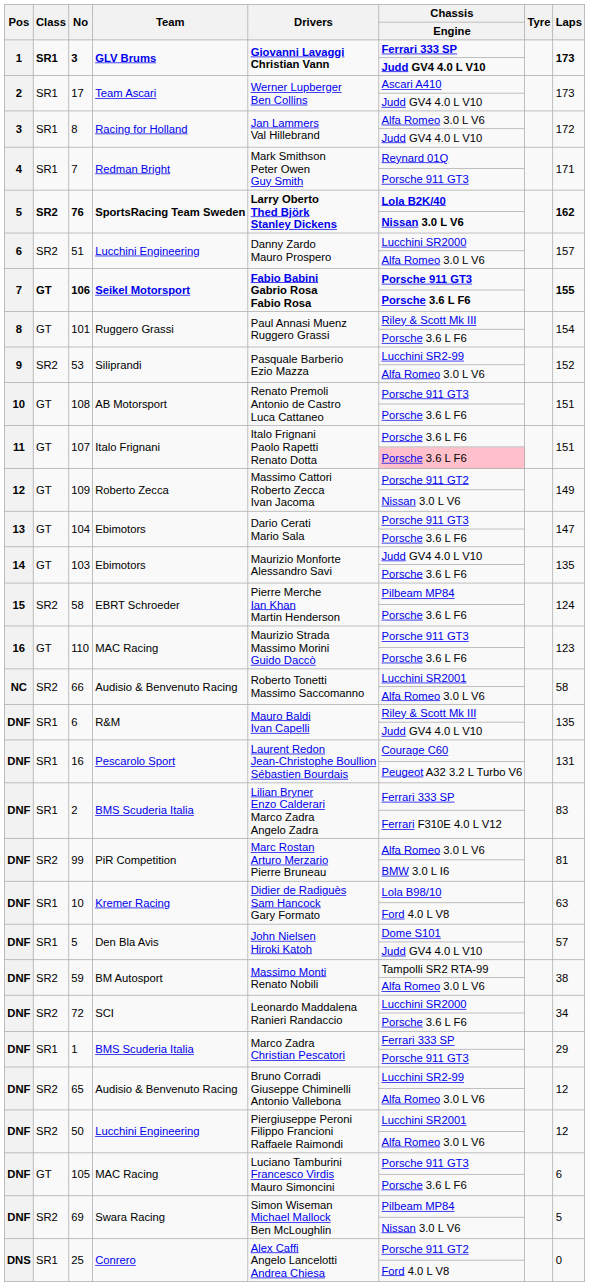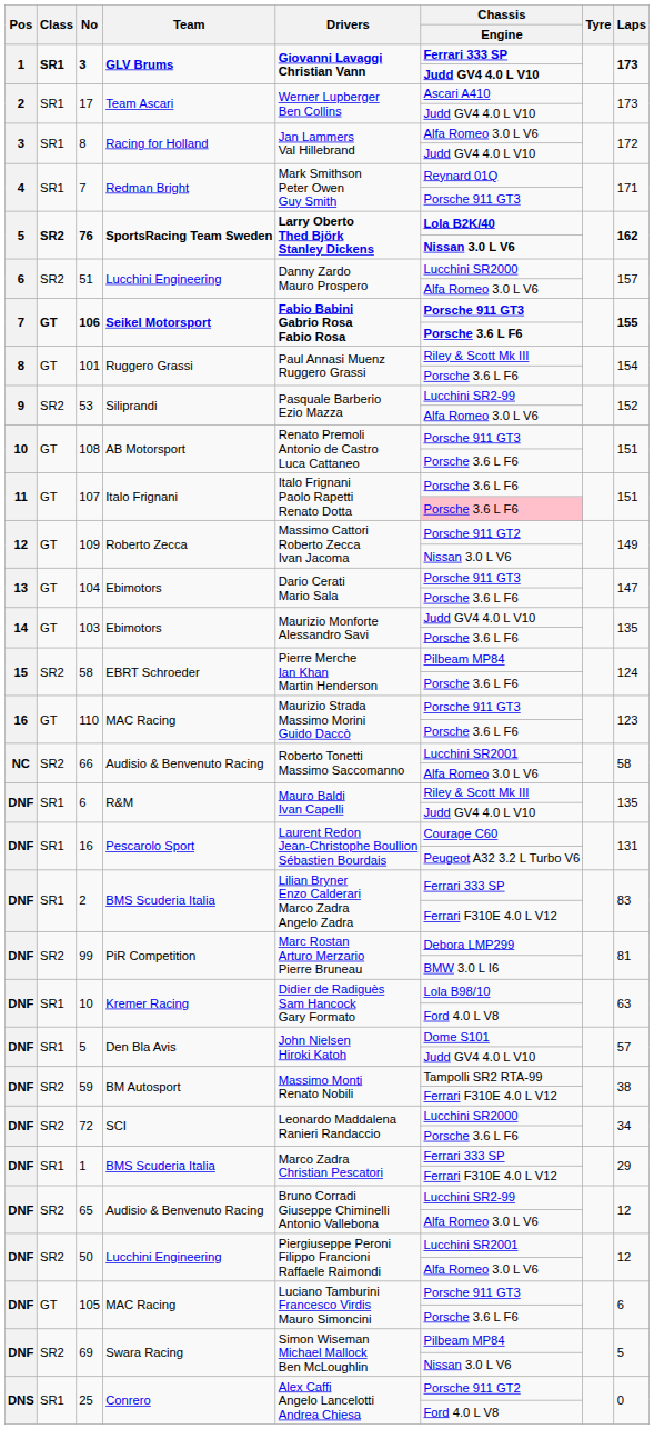row 43 | Chassis / Engine: Alfa Romeo 3.0 L V6 -> Debora LMP299
row 50 | Chassis / Engine: Alfa Romeo 3.0 L V6 -> Ferrari F310E 4.0 L V12
row 54 | Chassis / Engine: Porsche 911 GT3 -> Ferrari F310E 4.0 L V12
